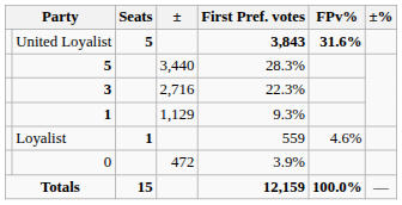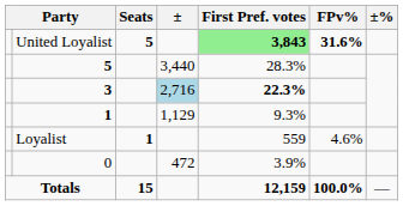United Loyalist | First Pref. votes: no background -> lightgreen background
3 | ±: no background -> lightblue background
3 | First Pref. votes: normal -> bold
